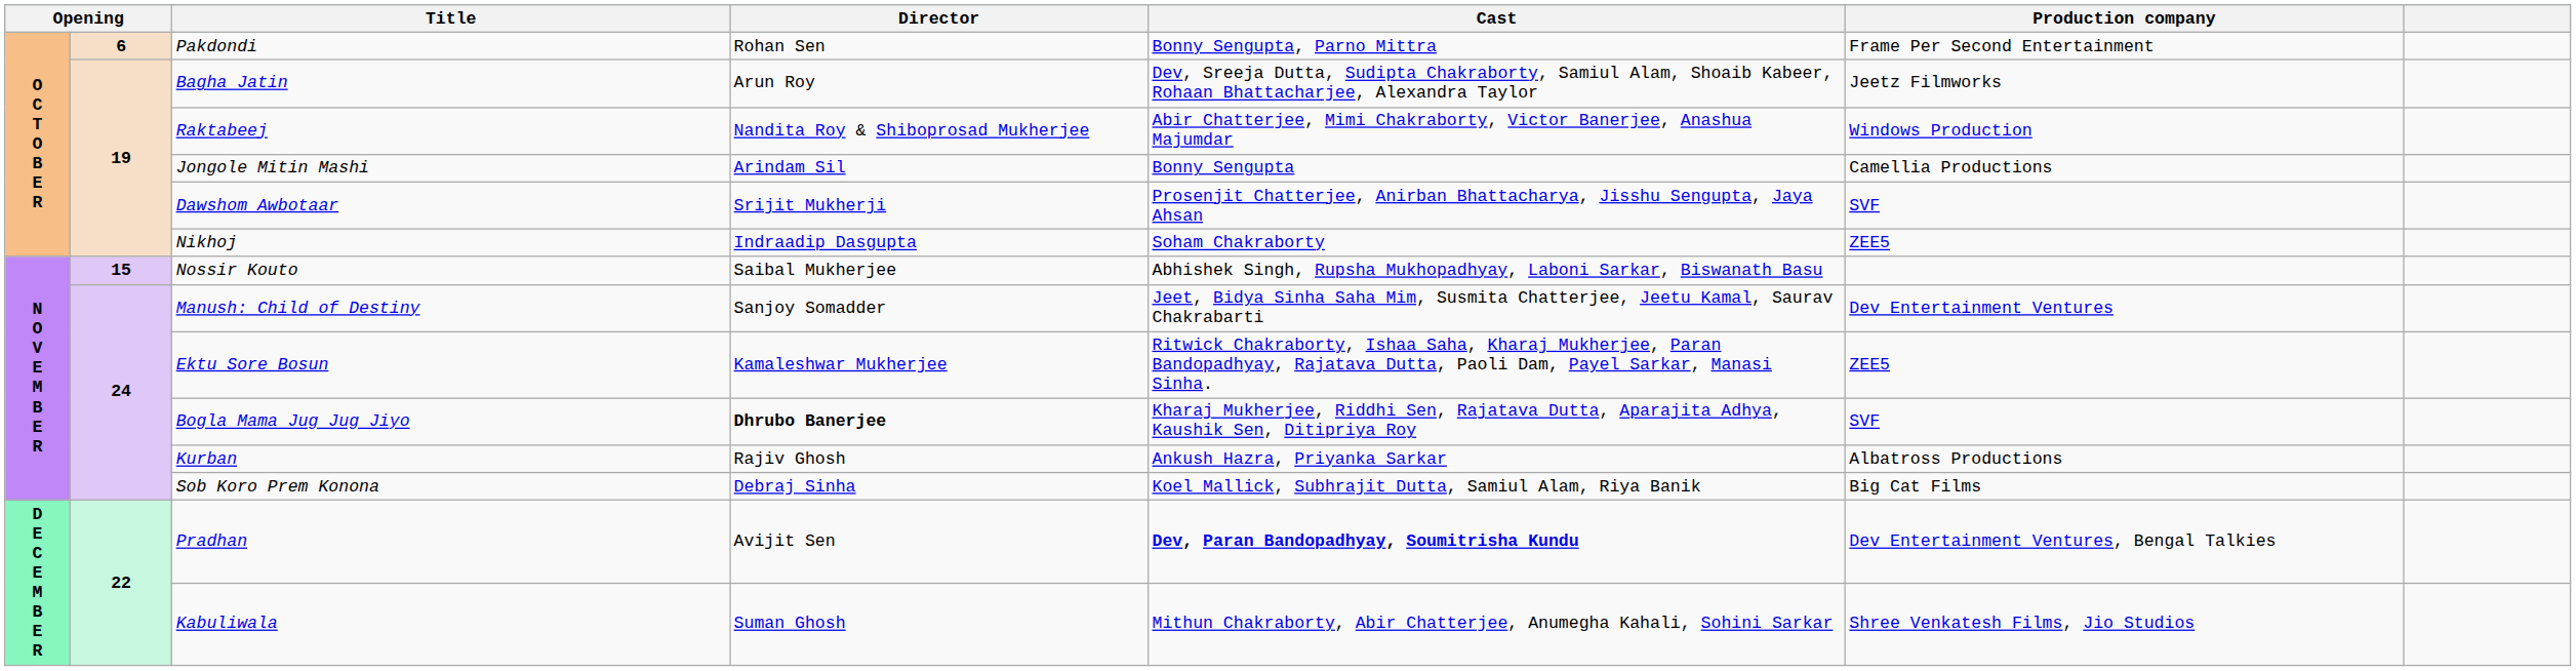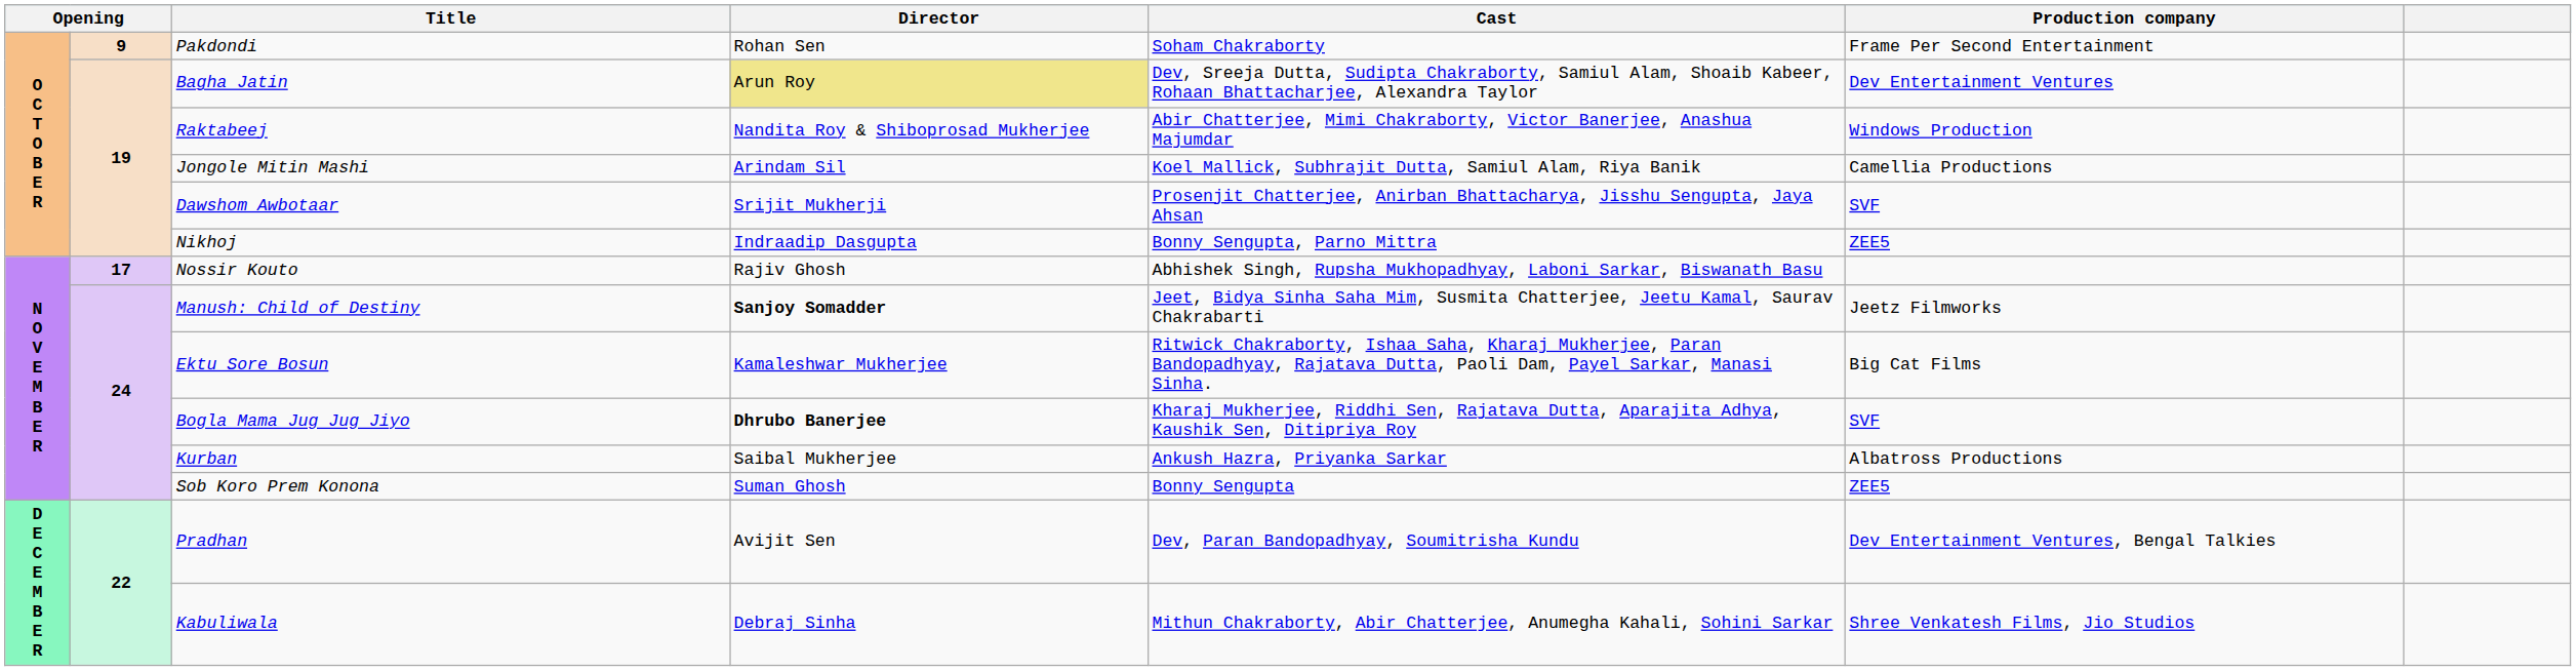Pakdondi | column 2: 6 -> 9
Pakdondi | Cast: Bonny Sengupta, Parno Mittra -> Soham Chakraborty
Bagha Jatin | Director: no background -> khaki background
Bagha Jatin | Production company: Jeetz Filmworks -> Dev Entertainment Ventures
Jongole Mitin Mashi | Cast: Bonny Sengupta -> Koel Mallick, Subhrajit Dutta, Samiul Alam, Riya Banik
Nikhoj | Cast: Soham Chakraborty -> Bonny Sengupta, Parno Mittra
Nossir Kouto | column 2: 15 -> 17
Nossir Kouto | Director: Saibal Mukherjee -> Rajiv Ghosh
Manush: Child of Destiny | Director: normal -> bold
Manush: Child of Destiny | Production company: Dev Entertainment Ventures -> Jeetz Filmworks
Ektu Sore Bosun | Production company: ZEE5 -> Big Cat Films
Kurban | Director: Rajiv Ghosh -> Saibal Mukherjee
Sob Koro Prem Konona | Director: Debraj Sinha -> Suman Ghosh
Sob Koro Prem Konona | Cast: Koel Mallick, Subhrajit Dutta, Samiul Alam, Riya Banik -> Bonny Sengupta
Sob Koro Prem Konona | Production company: Big Cat Films -> ZEE5
Pradhan | Cast: bold -> normal
Kabuliwala | Director: Suman Ghosh -> Debraj Sinha
